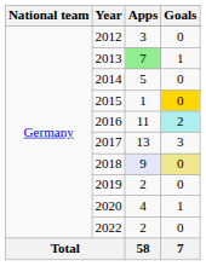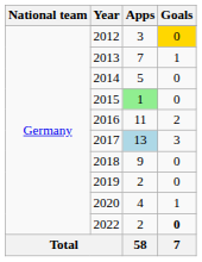2012 | Goals: no background -> gold background
2013 | Apps: lightgreen background -> no background
2015 | Apps: no background -> lightgreen background
2015 | Goals: gold background -> no background
2016 | Goals: paleturquoise background -> no background
2017 | Apps: no background -> lightblue background
2018 | Apps: lavender background -> no background
2018 | Goals: khaki background -> no background
2022 | Goals: normal -> bold
